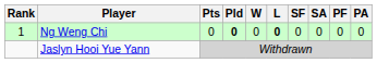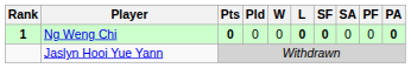Ng Weng Chi | Rank: normal -> bold
Ng Weng Chi | Pts: normal -> bold
Ng Weng Chi | Pld: bold -> normal
Ng Weng Chi | SF: normal -> bold
Ng Weng Chi | PA: normal -> bold
